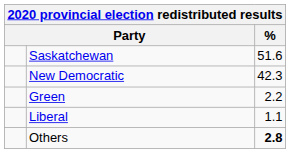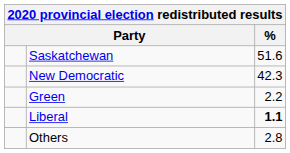Liberal | %: normal -> bold
Others | %: bold -> normal
